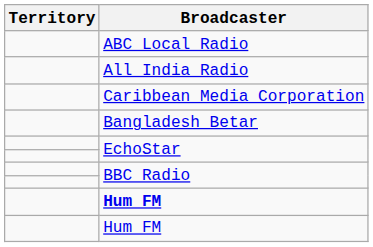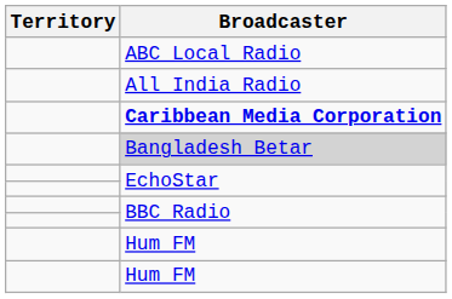row 4 | Broadcaster: normal -> bold
row 5 | Broadcaster: no background -> lightgrey background
row 10 | Broadcaster: bold -> normal
